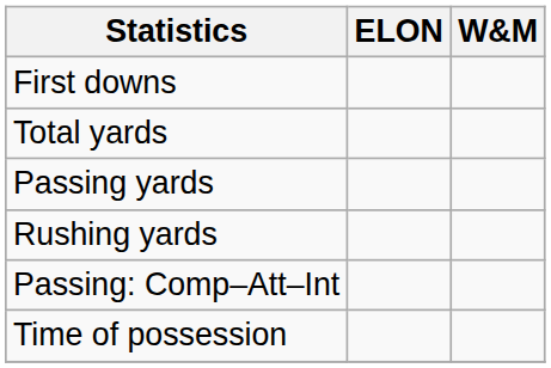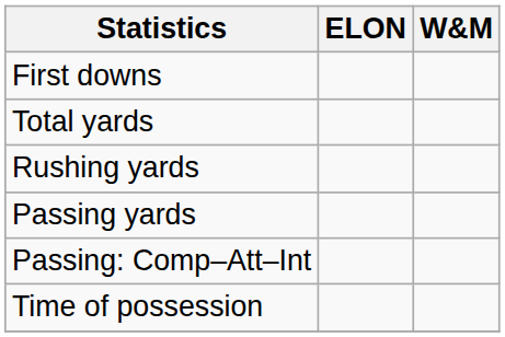rows swapped: Rushing yards <-> Passing yards
